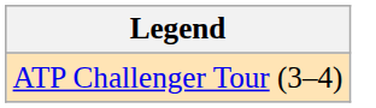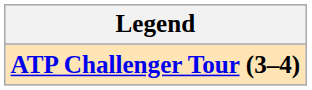row 2 | column 1: normal -> bold
